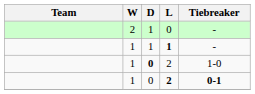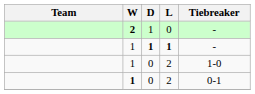row 2 | W: normal -> bold
row 3 | D: normal -> bold
row 4 | D: bold -> normal
row 5 | W: normal -> bold
row 5 | L: bold -> normal
row 5 | Tiebreaker: bold -> normal
